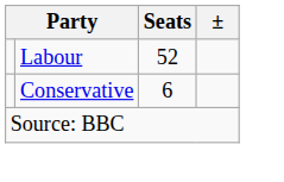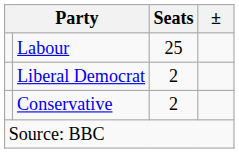Labour | Seats: 52 -> 25
+ row: Liberal Democrat | 2
Conservative | Seats: 6 -> 2
